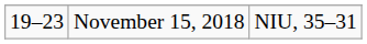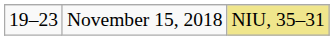November 15, 2018 | column 3: no background -> khaki background
